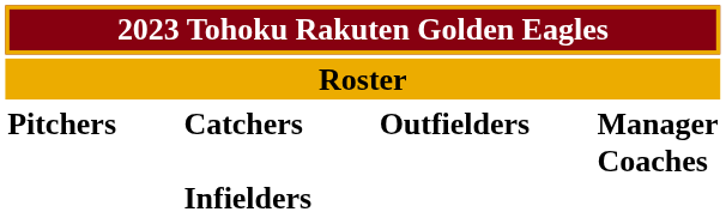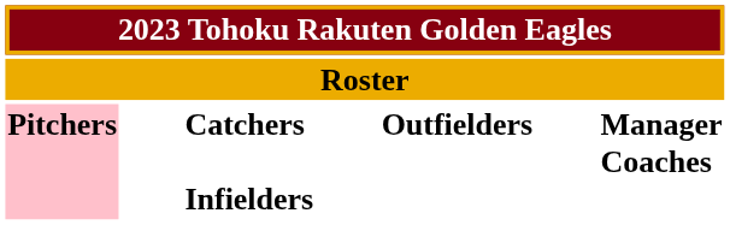Pitchers | column 1: no background -> pink background
